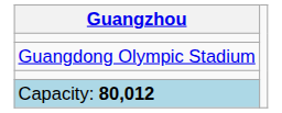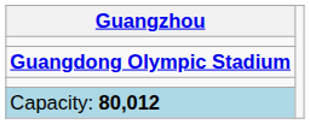row 3 | Guangzhou: normal -> bold
